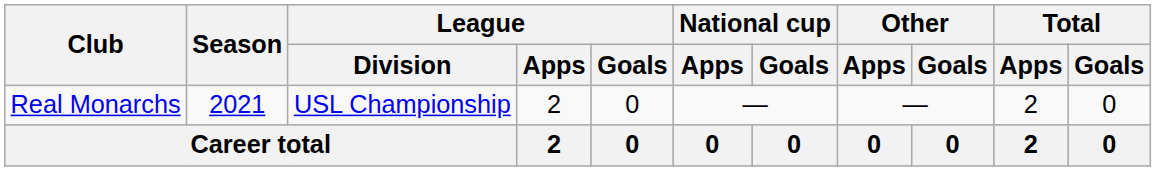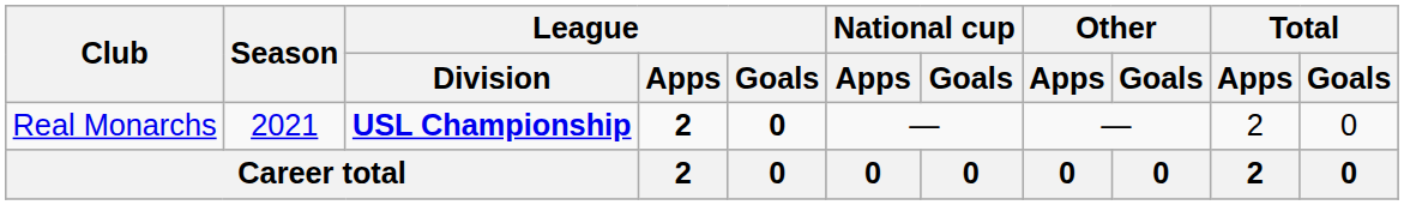Real Monarchs | League / Division: normal -> bold
Real Monarchs | League / Apps: normal -> bold
Real Monarchs | League / Goals: normal -> bold
